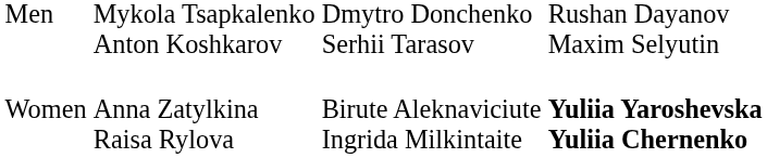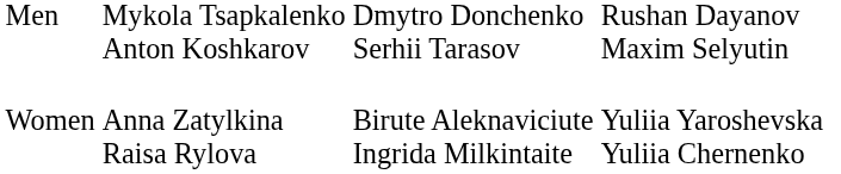Women | column 4: bold -> normal
